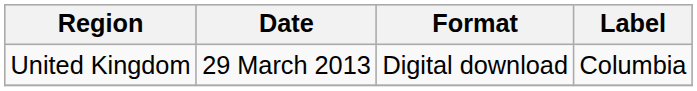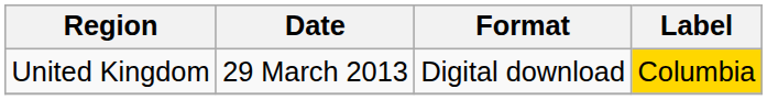United Kingdom | Label: no background -> gold background
